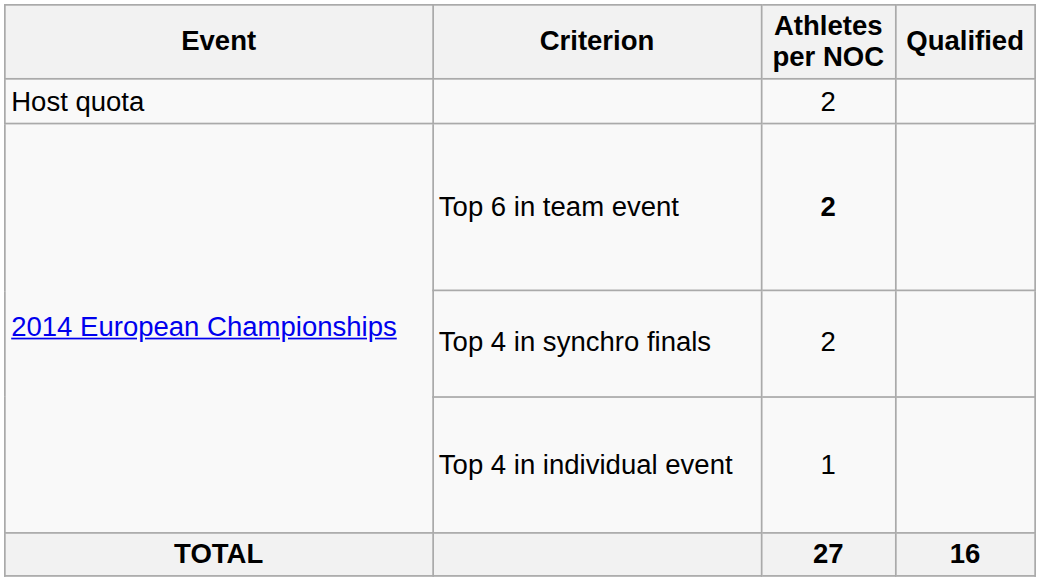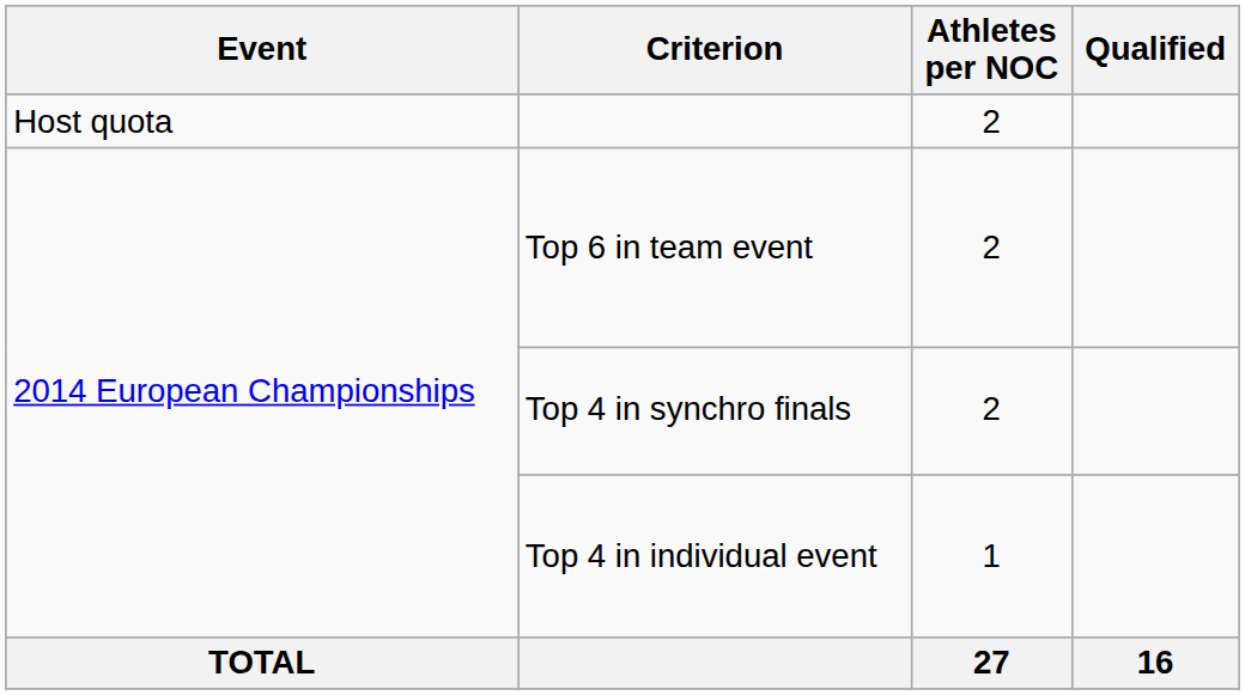Top 6 in team event | Athletes per NOC: bold -> normal
